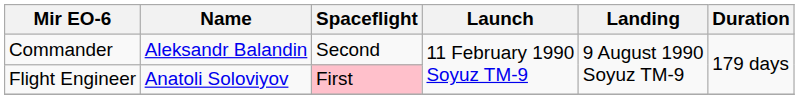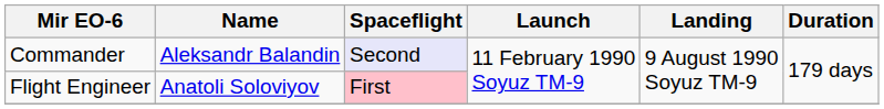Commander | Spaceflight: no background -> lavender background
